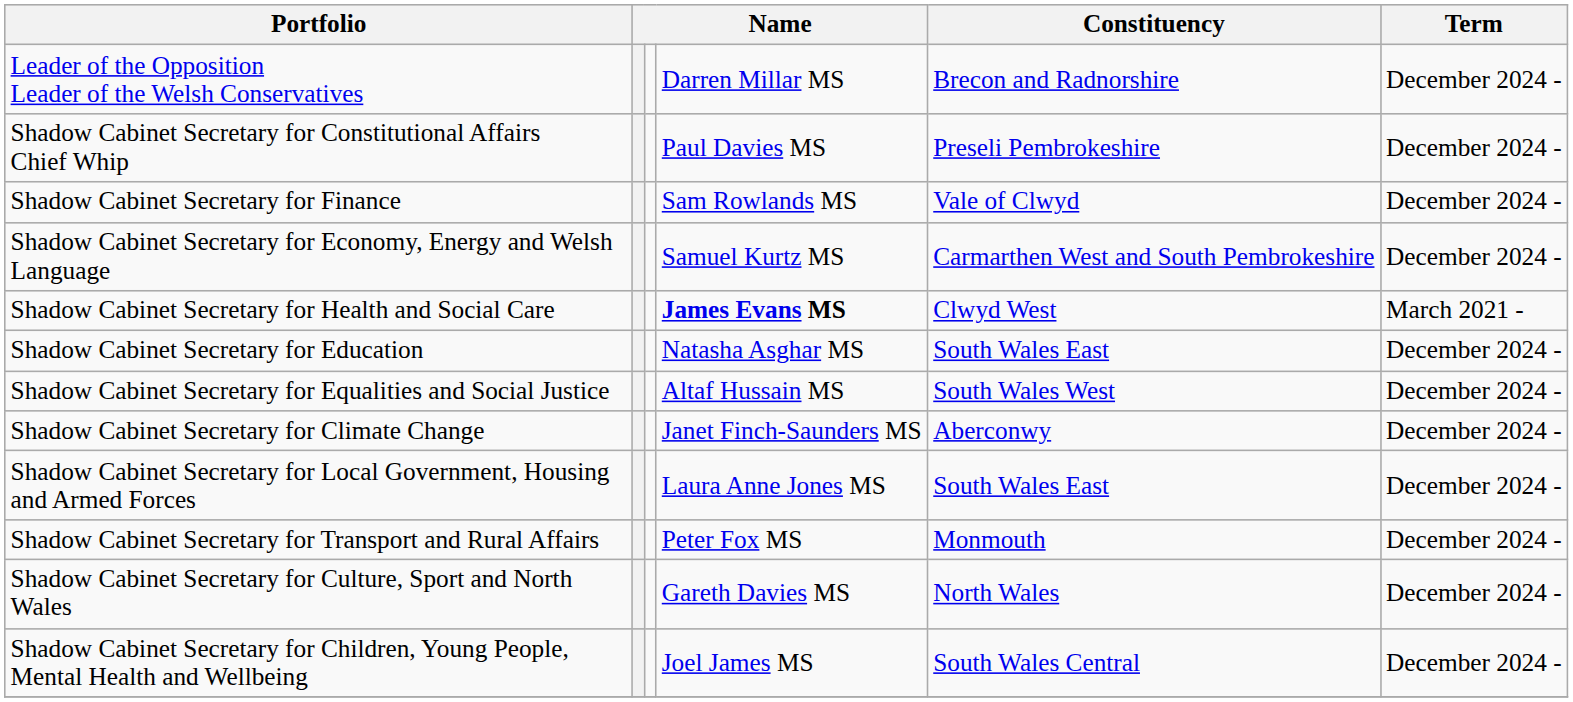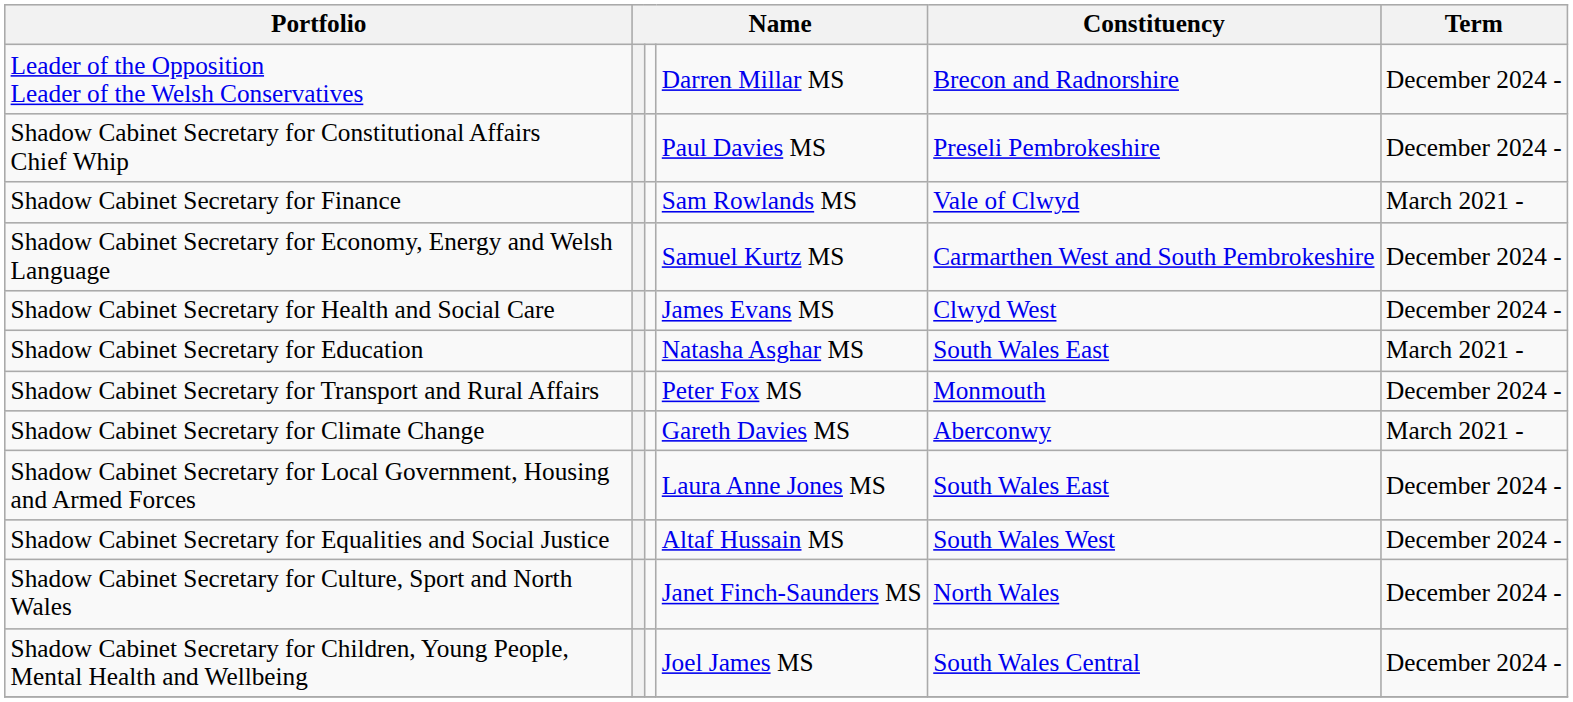Shadow Cabinet Secretary for Finance | Term: December 2024 - -> March 2021 -
Shadow Cabinet Secretary for Health and Social Care | column 4: bold -> normal
Shadow Cabinet Secretary for Health and Social Care | Term: March 2021 - -> December 2024 -
Shadow Cabinet Secretary for Education | Term: December 2024 - -> March 2021 -
rows swapped: Shadow Cabinet Secretary for Transport and Rural Affairs <-> Shadow Cabinet Secretary for Equalities and Social Justice
Shadow Cabinet Secretary for Climate Change | column 4: Janet Finch-Saunders MS -> Gareth Davies MS
Shadow Cabinet Secretary for Climate Change | Term: December 2024 - -> March 2021 -
Shadow Cabinet Secretary for Culture, Sport and North Wales | column 4: Gareth Davies MS -> Janet Finch-Saunders MS
